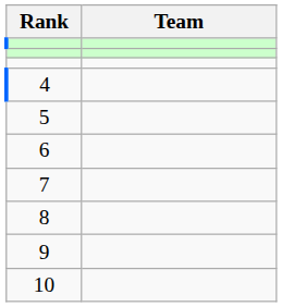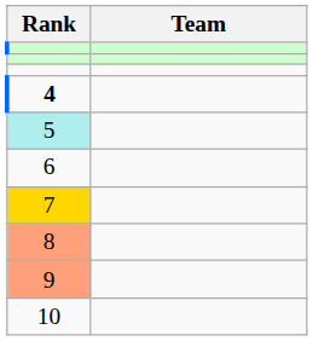row 5 | Rank: normal -> bold
row 6 | Rank: no background -> paleturquoise background
row 8 | Rank: no background -> gold background
row 9 | Rank: no background -> lightsalmon background
row 10 | Rank: no background -> lightsalmon background
